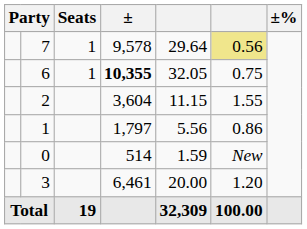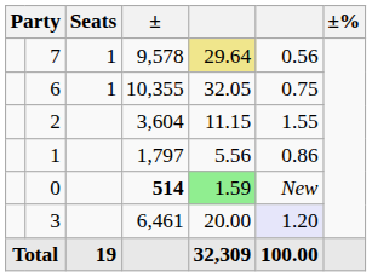7 | column 5: no background -> khaki background
7 | column 6: khaki background -> no background
6 | ±: bold -> normal
0 | ±: normal -> bold
0 | column 5: no background -> lightgreen background
3 | column 6: no background -> lavender background
